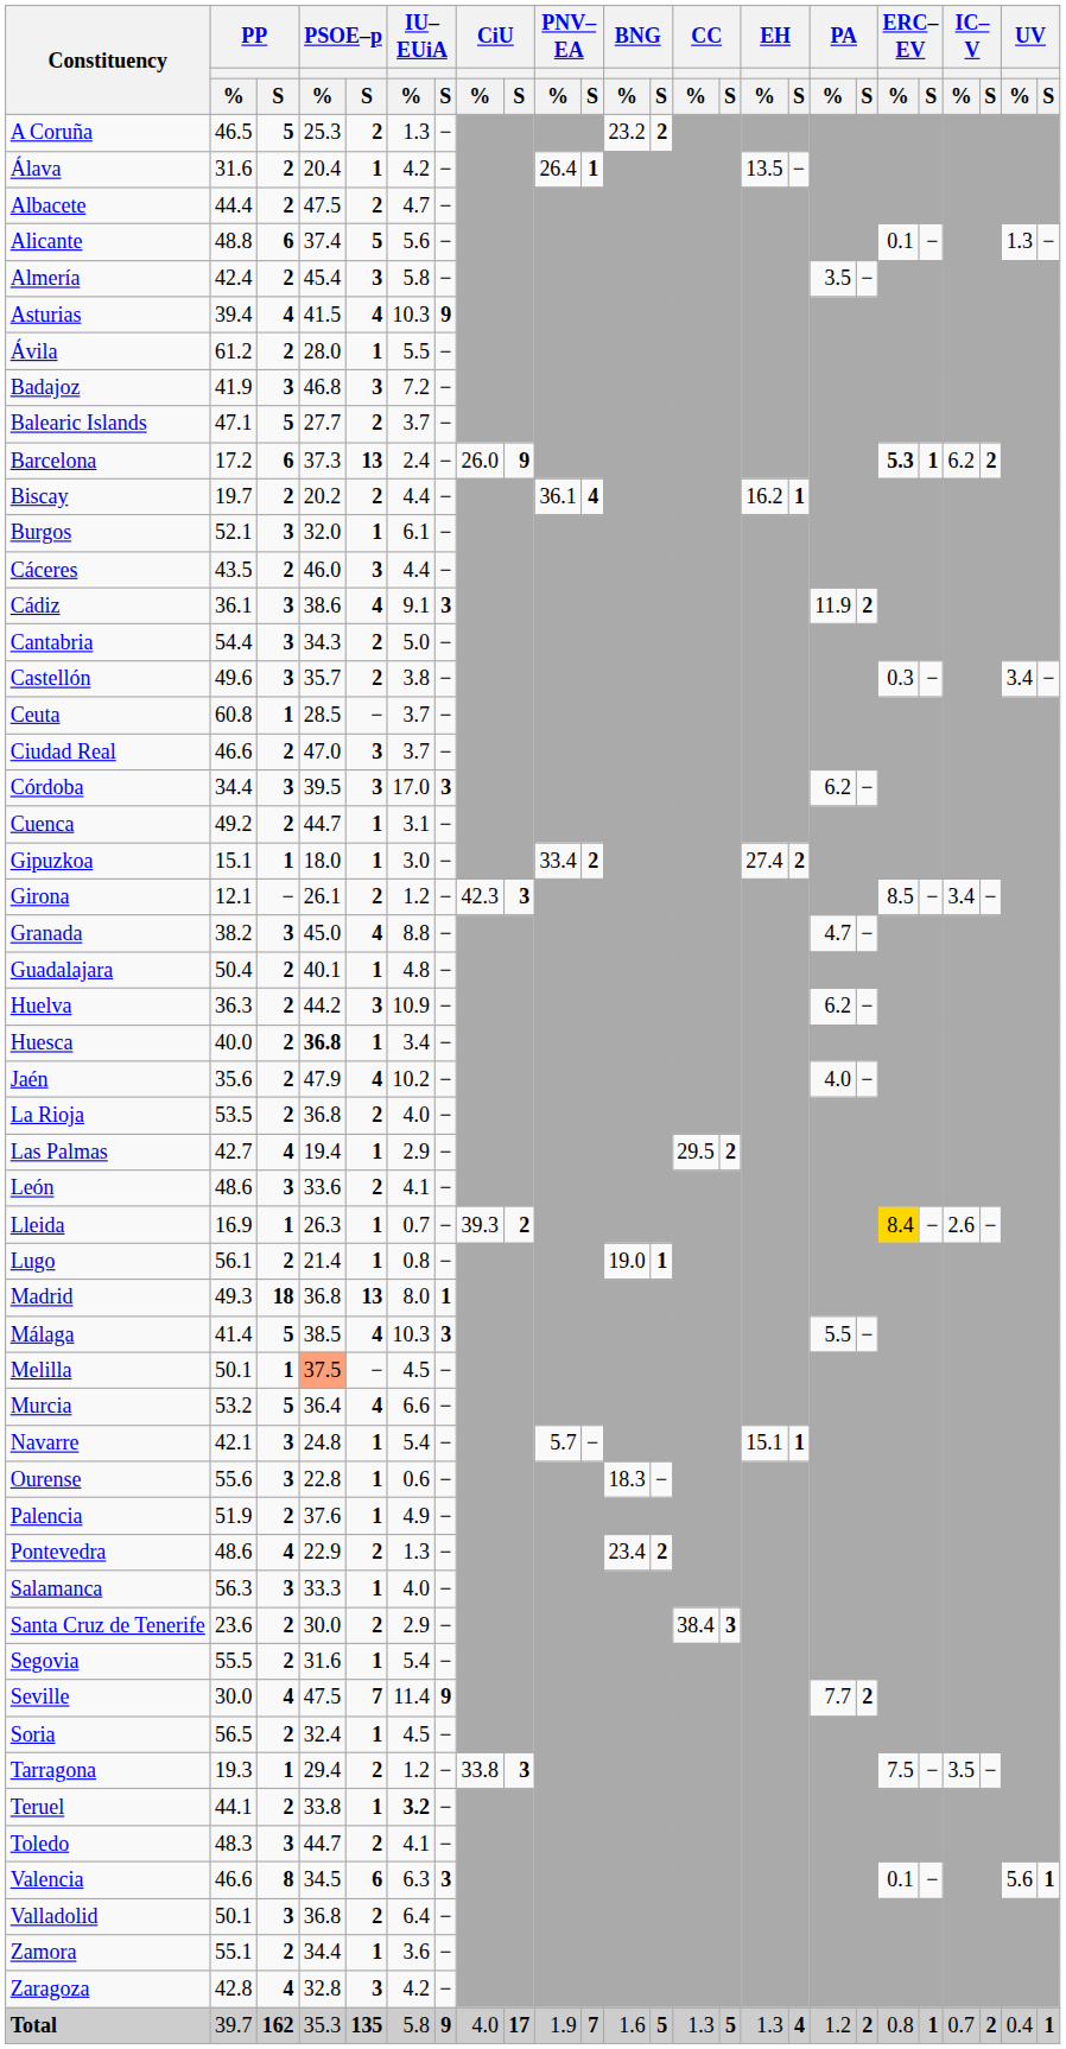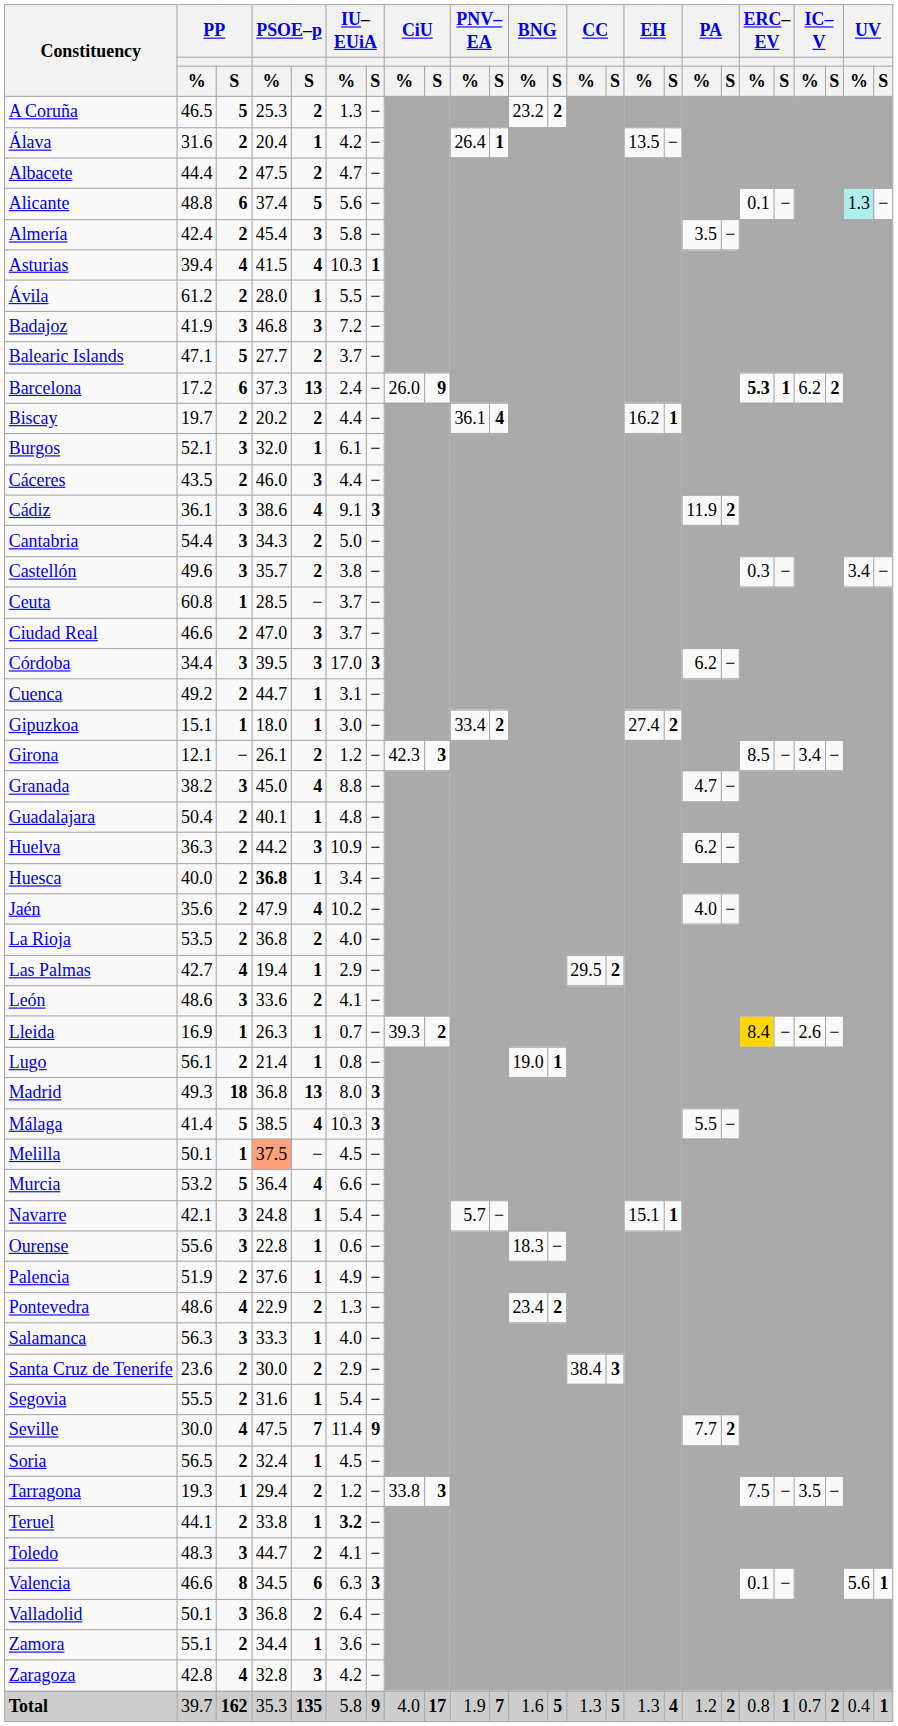Alicante | UV / %: no background -> paleturquoise background
Asturias | IU–EUiA / S: 9 -> 1
Madrid | IU–EUiA / S: 1 -> 3
